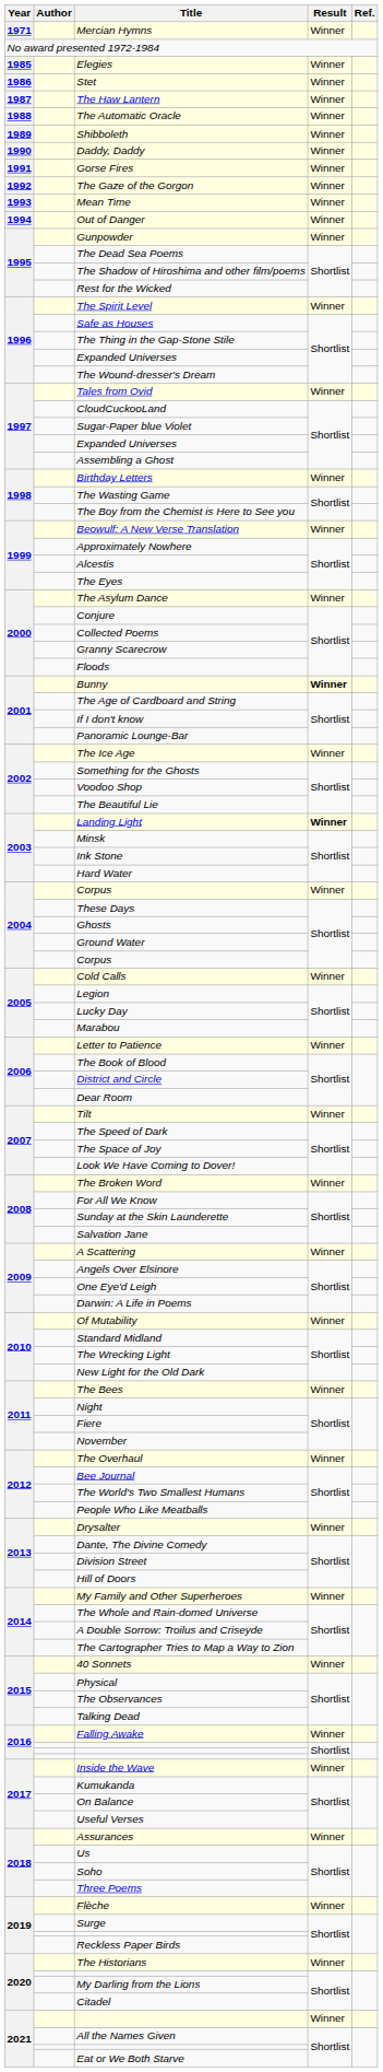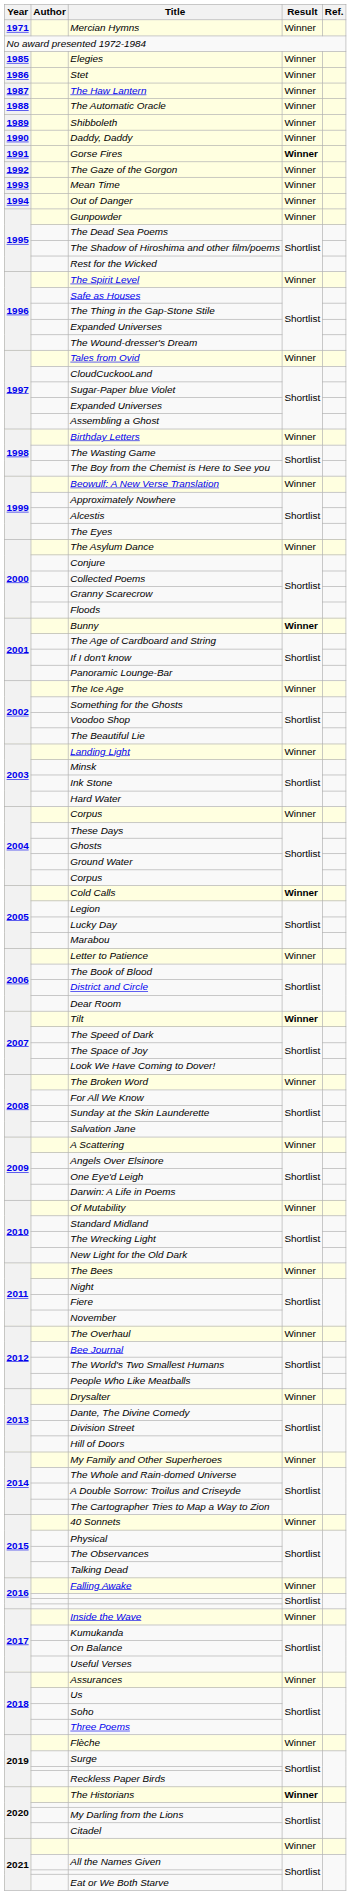Gorse Fires | Result: normal -> bold
Landing Light | Result: bold -> normal
Cold Calls | Result: normal -> bold
Tilt | Result: normal -> bold
The Historians | Result: normal -> bold
